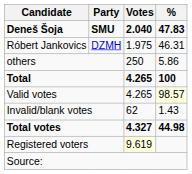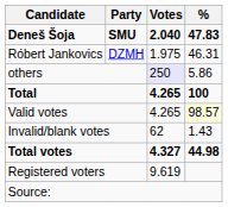others | Votes: no background -> lavender background
Registered voters | Votes: lightyellow background -> no background
